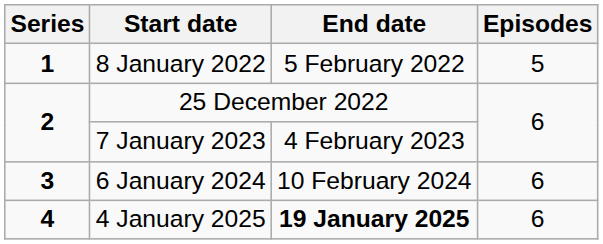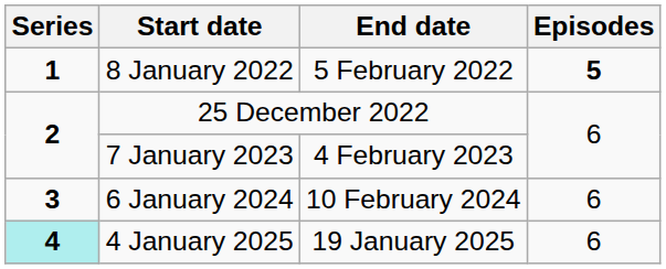8 January 2022 | Episodes: normal -> bold
4 January 2025 | Series: no background -> paleturquoise background
4 January 2025 | End date: bold -> normal
